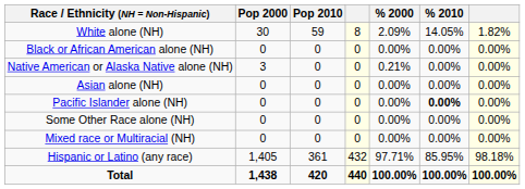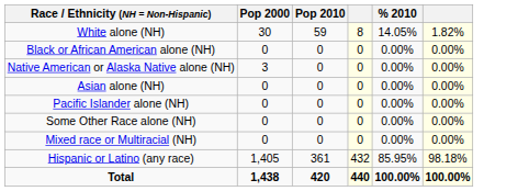- column: % 2000 | 2.09% | 0.00% | 0.21% | 0.00% | 0.00% | 0.00% | 0.00% | 97.71% | 100.00%
Pacific Islander alone (NH) | % 2010: bold -> normal
